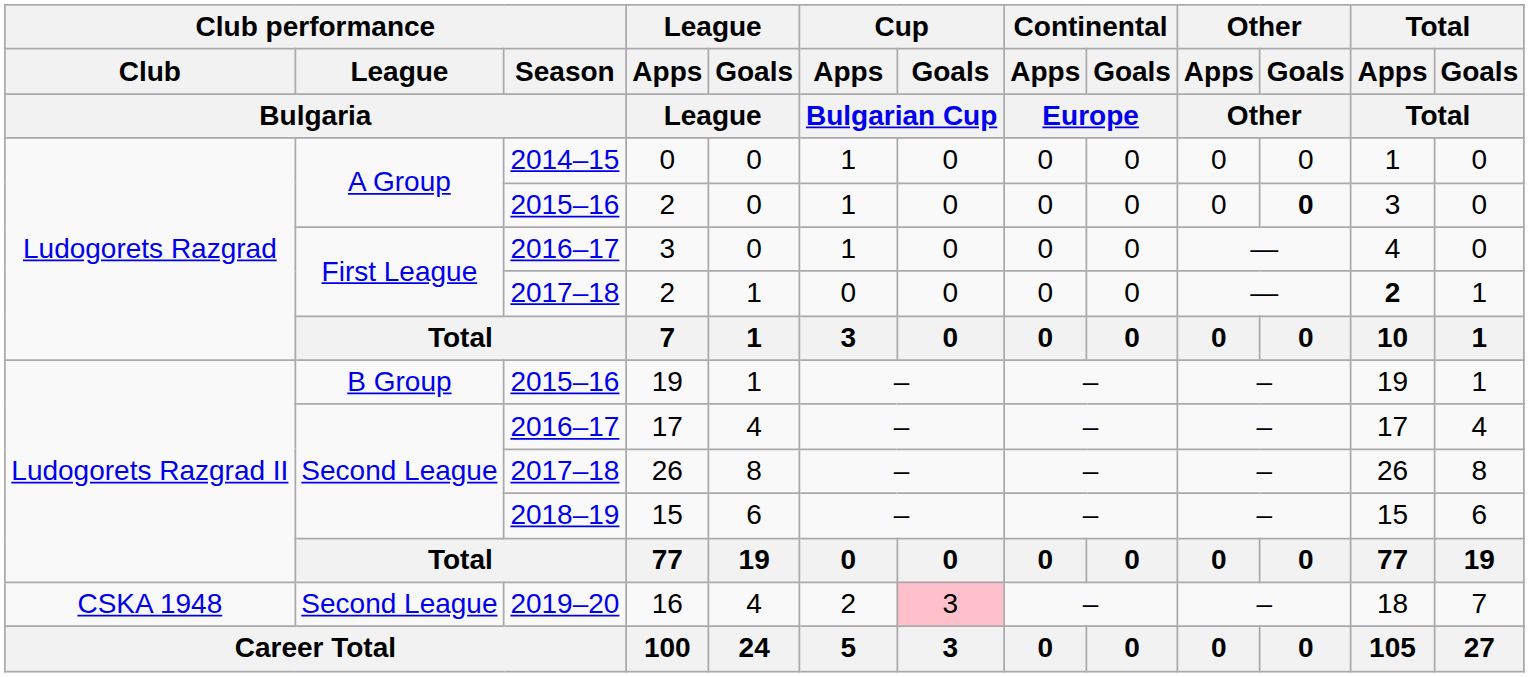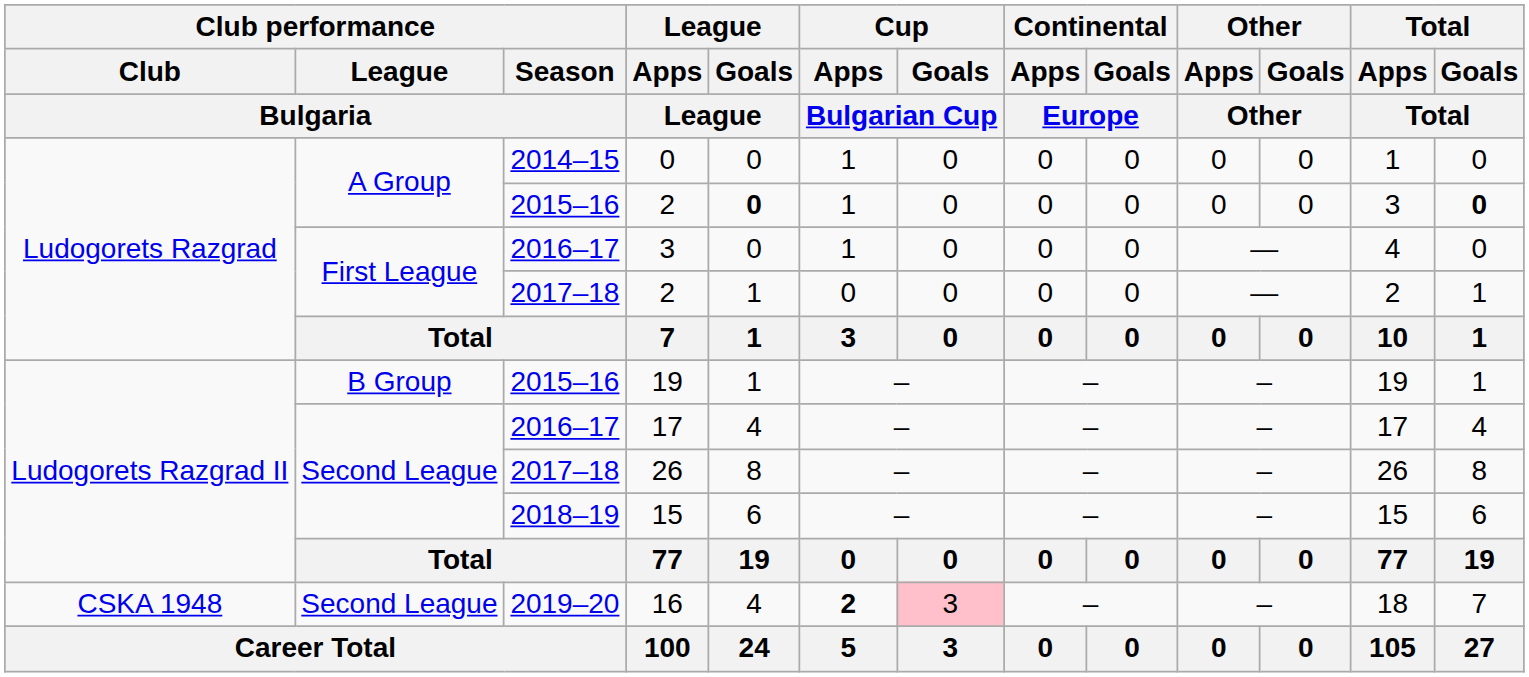2015–16 / 2 | League / Goals / League: normal -> bold
2015–16 / 2 | Other / Goals / Other: bold -> normal
2015–16 / 2 | Total / Goals / Total: normal -> bold
2017–18 / 2 | Total / Apps / Total: bold -> normal
16 | Cup / Apps / Bulgarian Cup: normal -> bold
